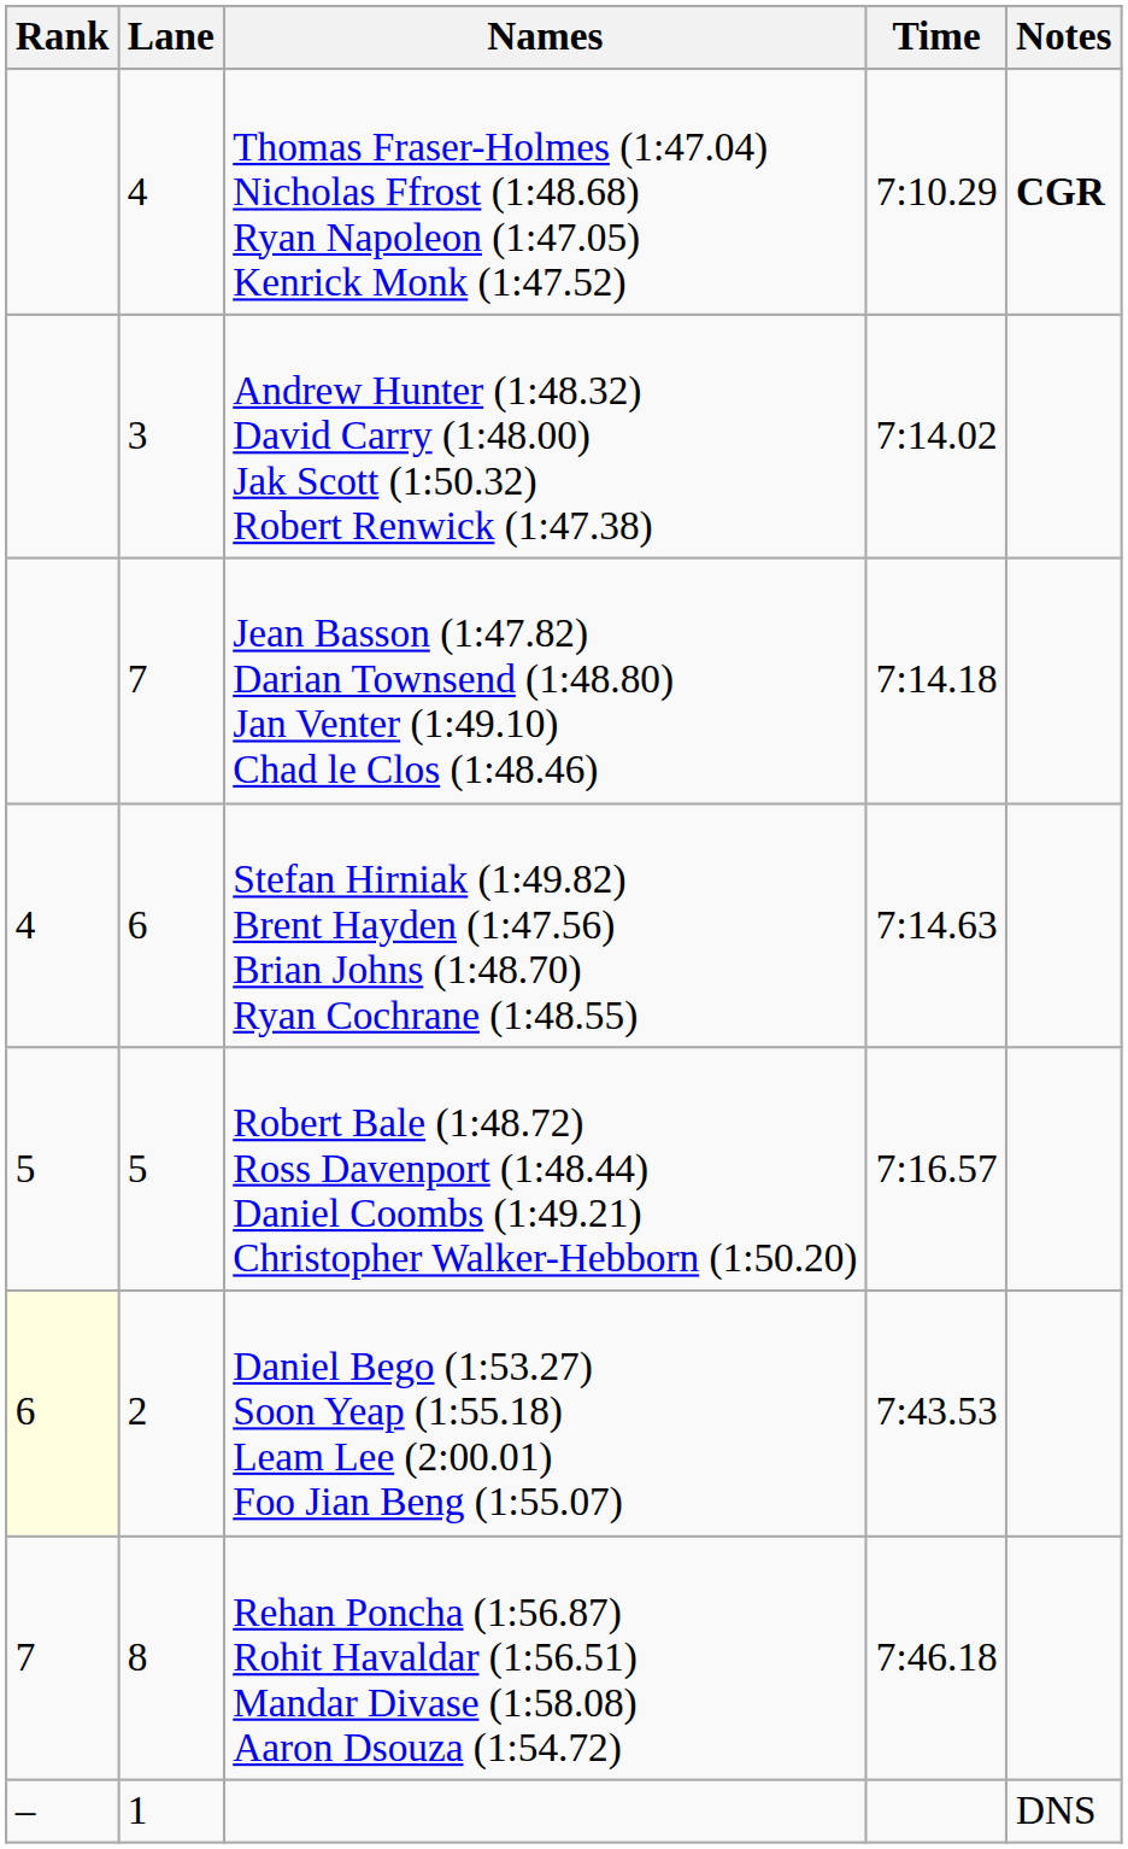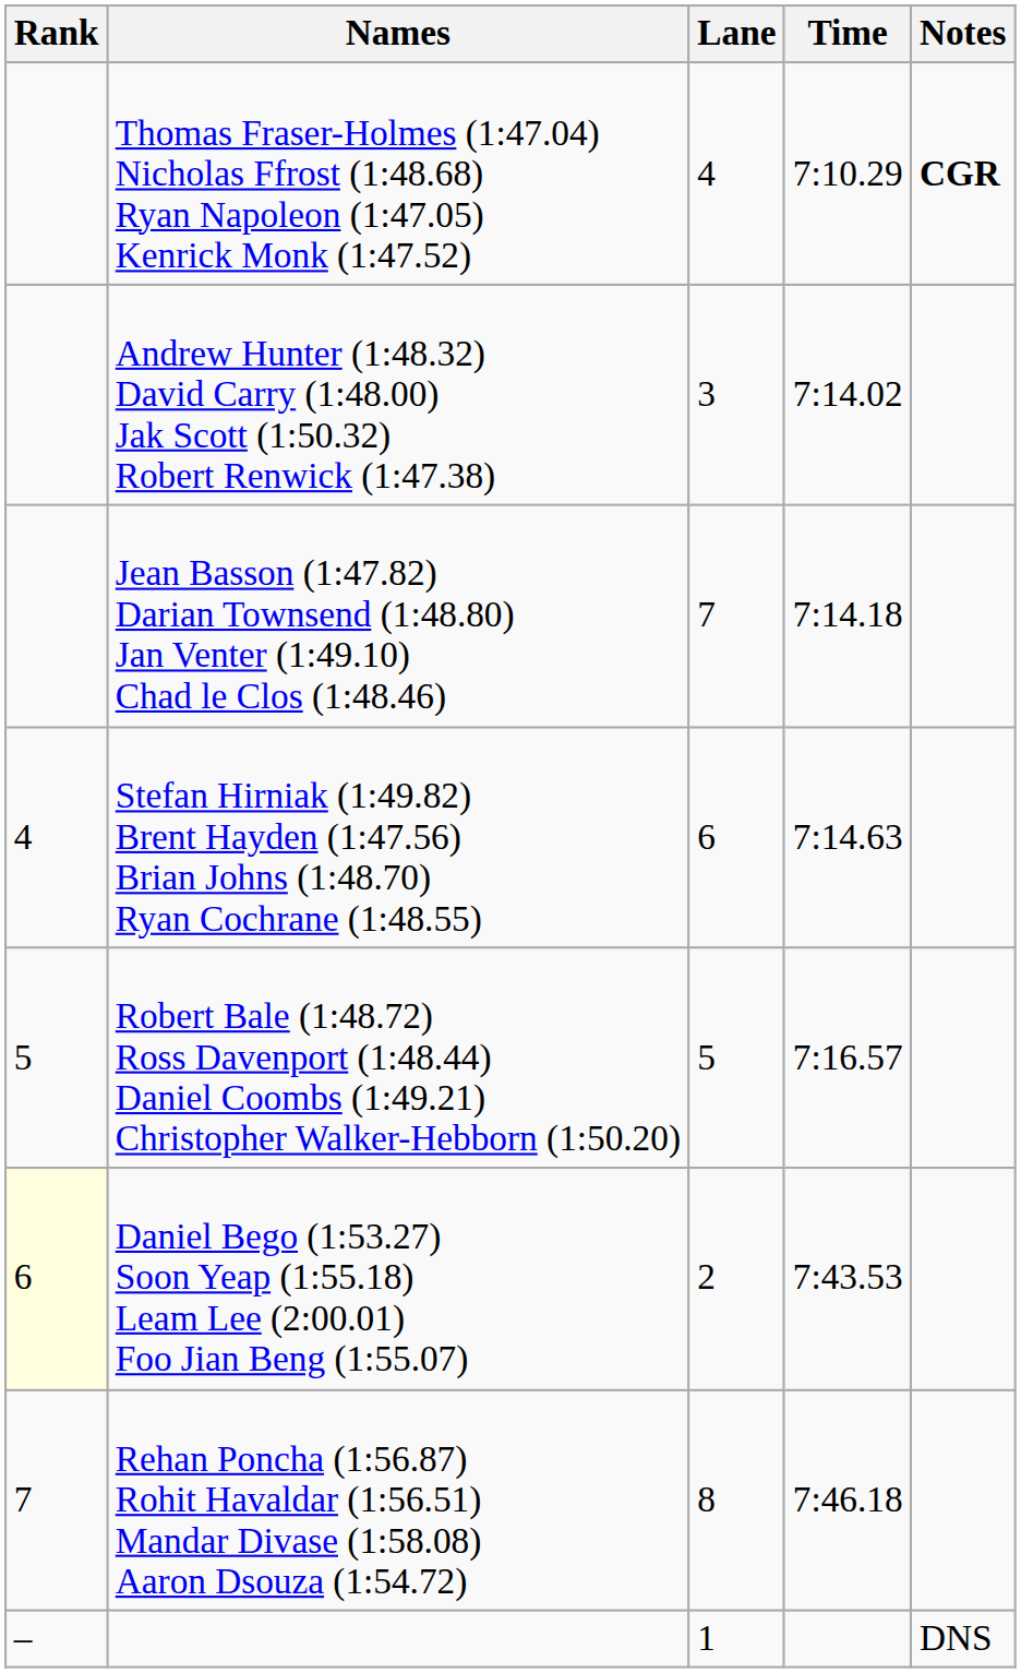columns swapped: Lane <-> Names
